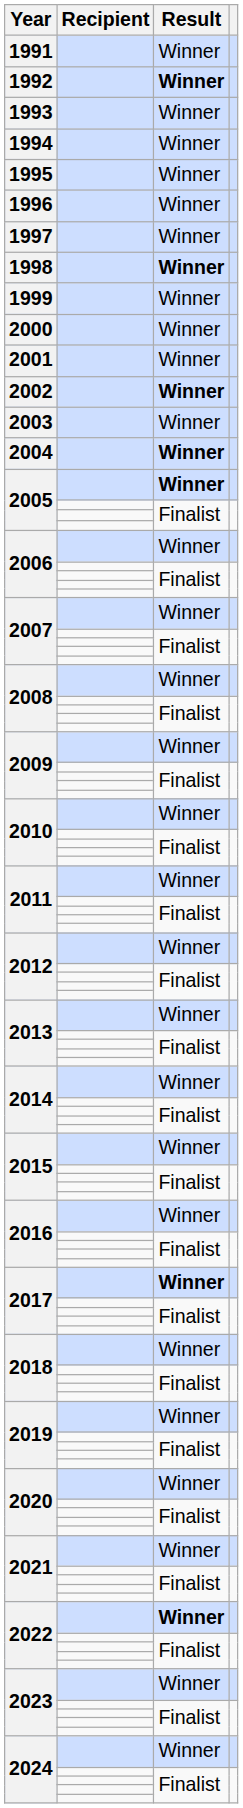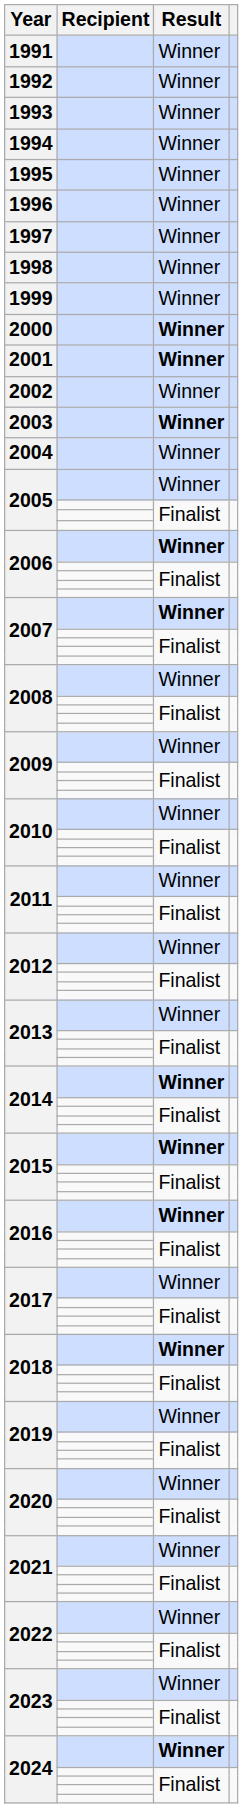1992 | Result: bold -> normal
1998 | Result: bold -> normal
2000 | Result: normal -> bold
2001 | Result: normal -> bold
2002 | Result: bold -> normal
2003 | Result: normal -> bold
2004 | Result: bold -> normal
2005 / Winner | Result: bold -> normal
2006 / Winner | Result: normal -> bold
2007 / Winner | Result: normal -> bold
2014 / Winner | Result: normal -> bold
2015 / Winner | Result: normal -> bold
2016 / Winner | Result: normal -> bold
2017 / Winner | Result: bold -> normal
2018 / Winner | Result: normal -> bold
2022 / Winner | Result: bold -> normal
2024 / Winner | Result: normal -> bold
